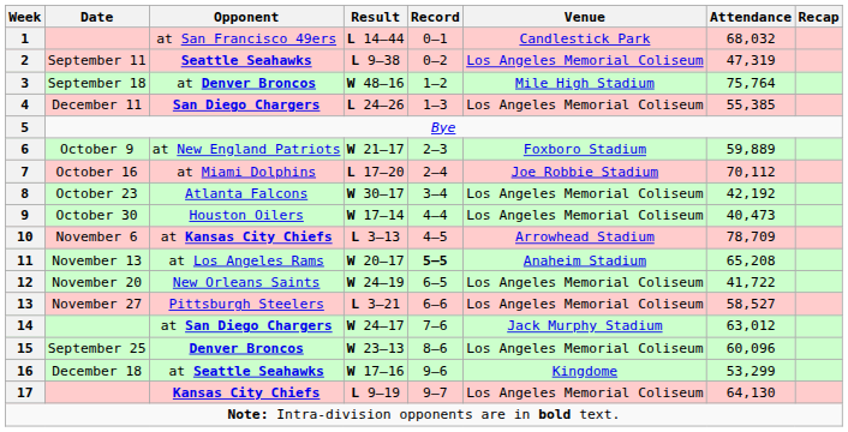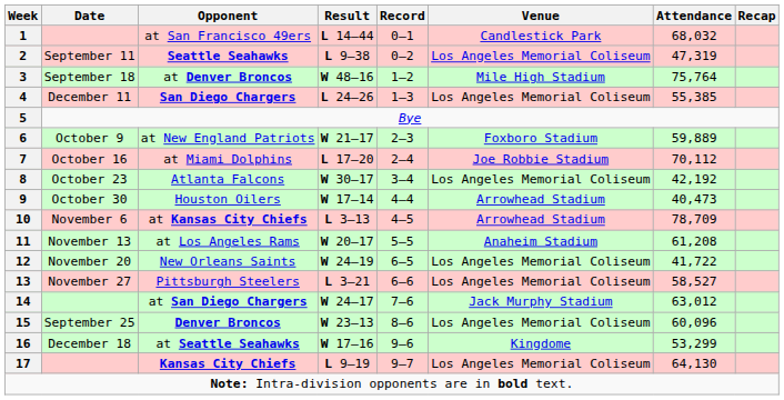9 | Venue: Los Angeles Memorial Coliseum -> Arrowhead Stadium
11 | Record: bold -> normal
11 | Attendance: 65,208 -> 61,208
